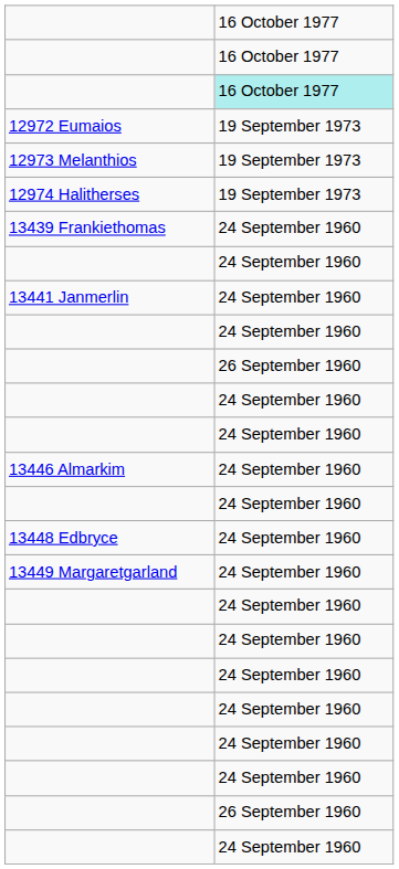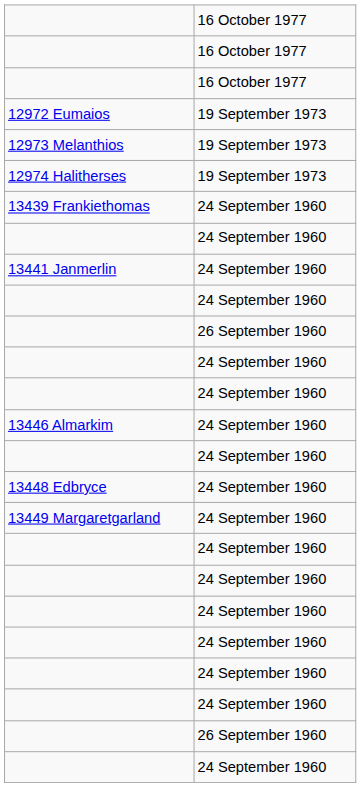row 3 | column 2: paleturquoise background -> no background
